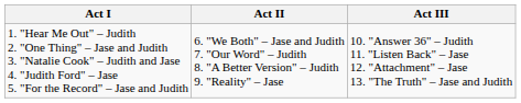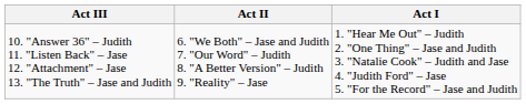columns swapped: Act I <-> Act III
